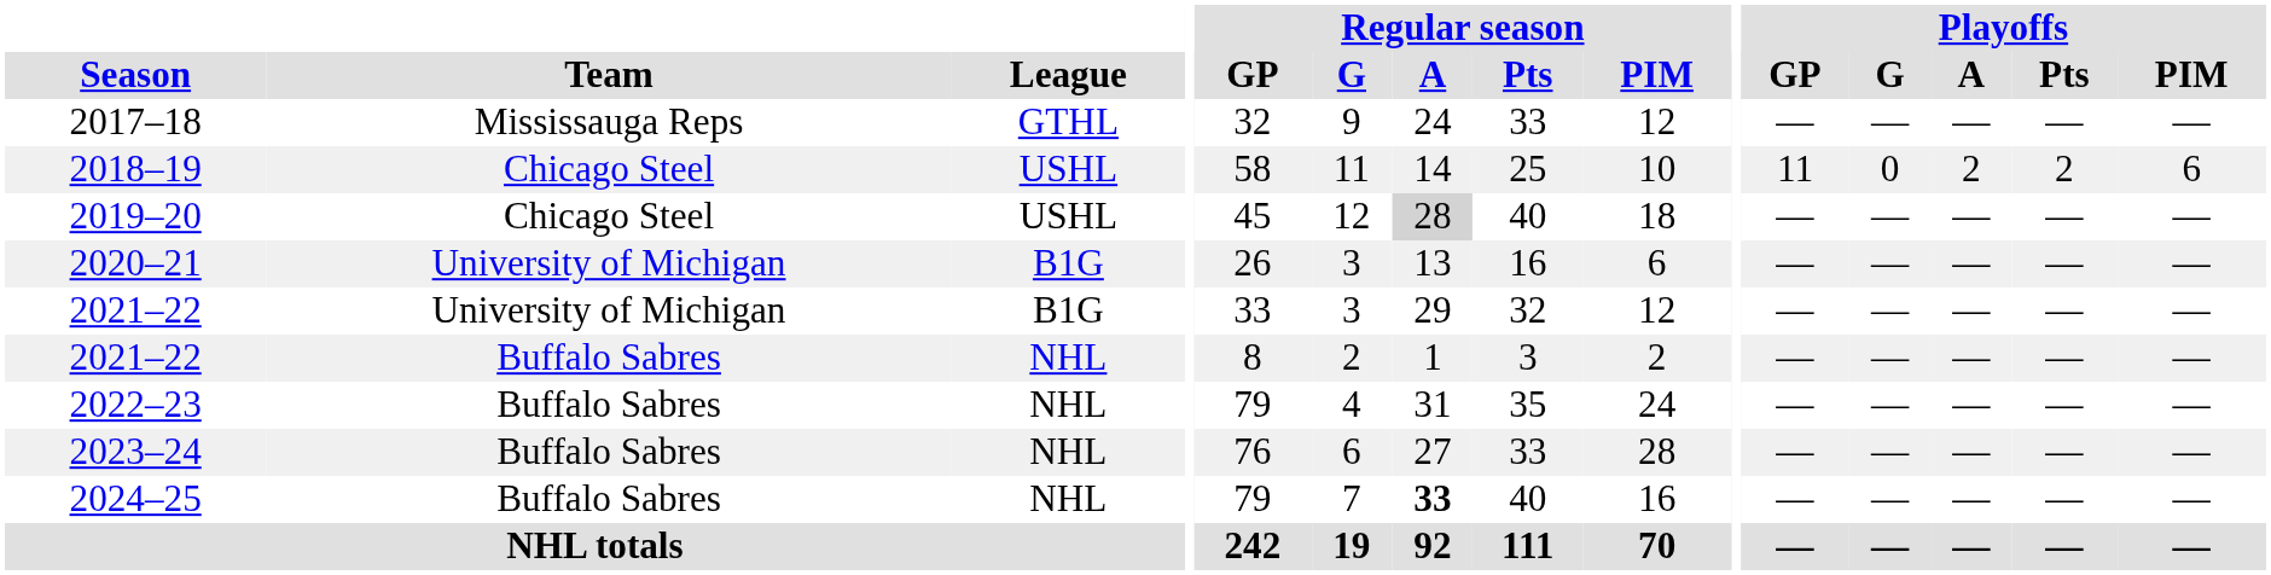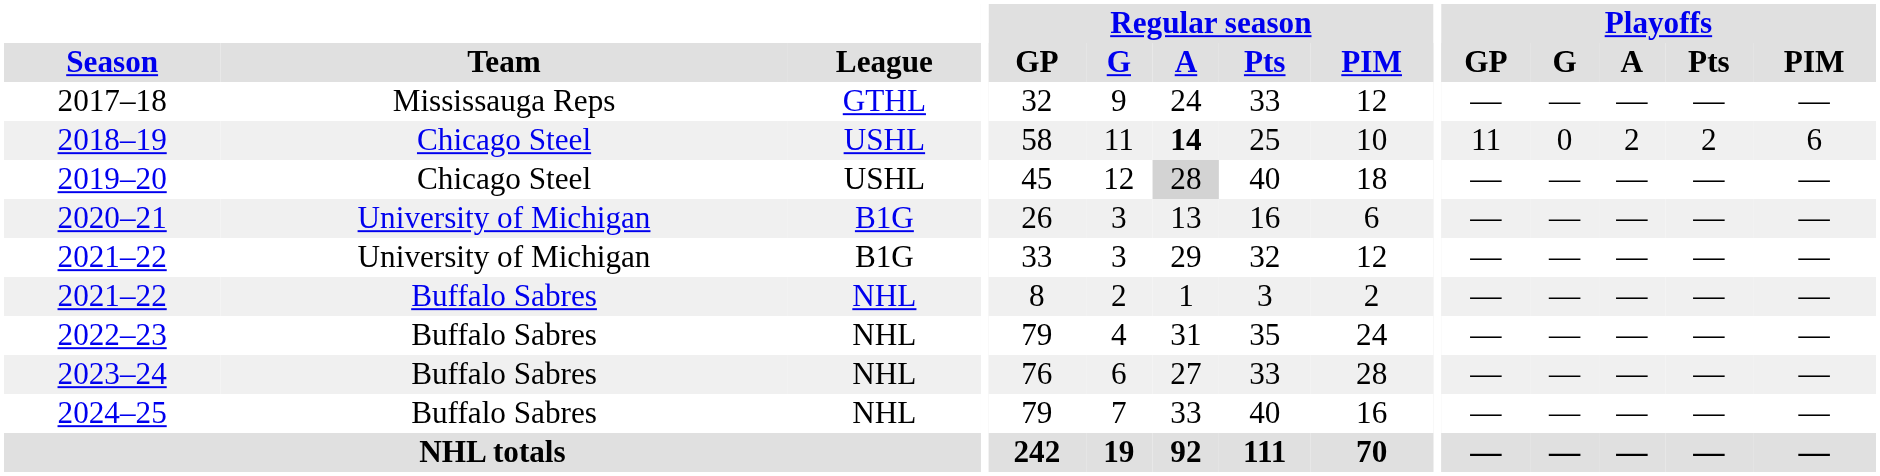2018–19 | Regular season / A: normal -> bold
2024–25 | Regular season / A: bold -> normal
